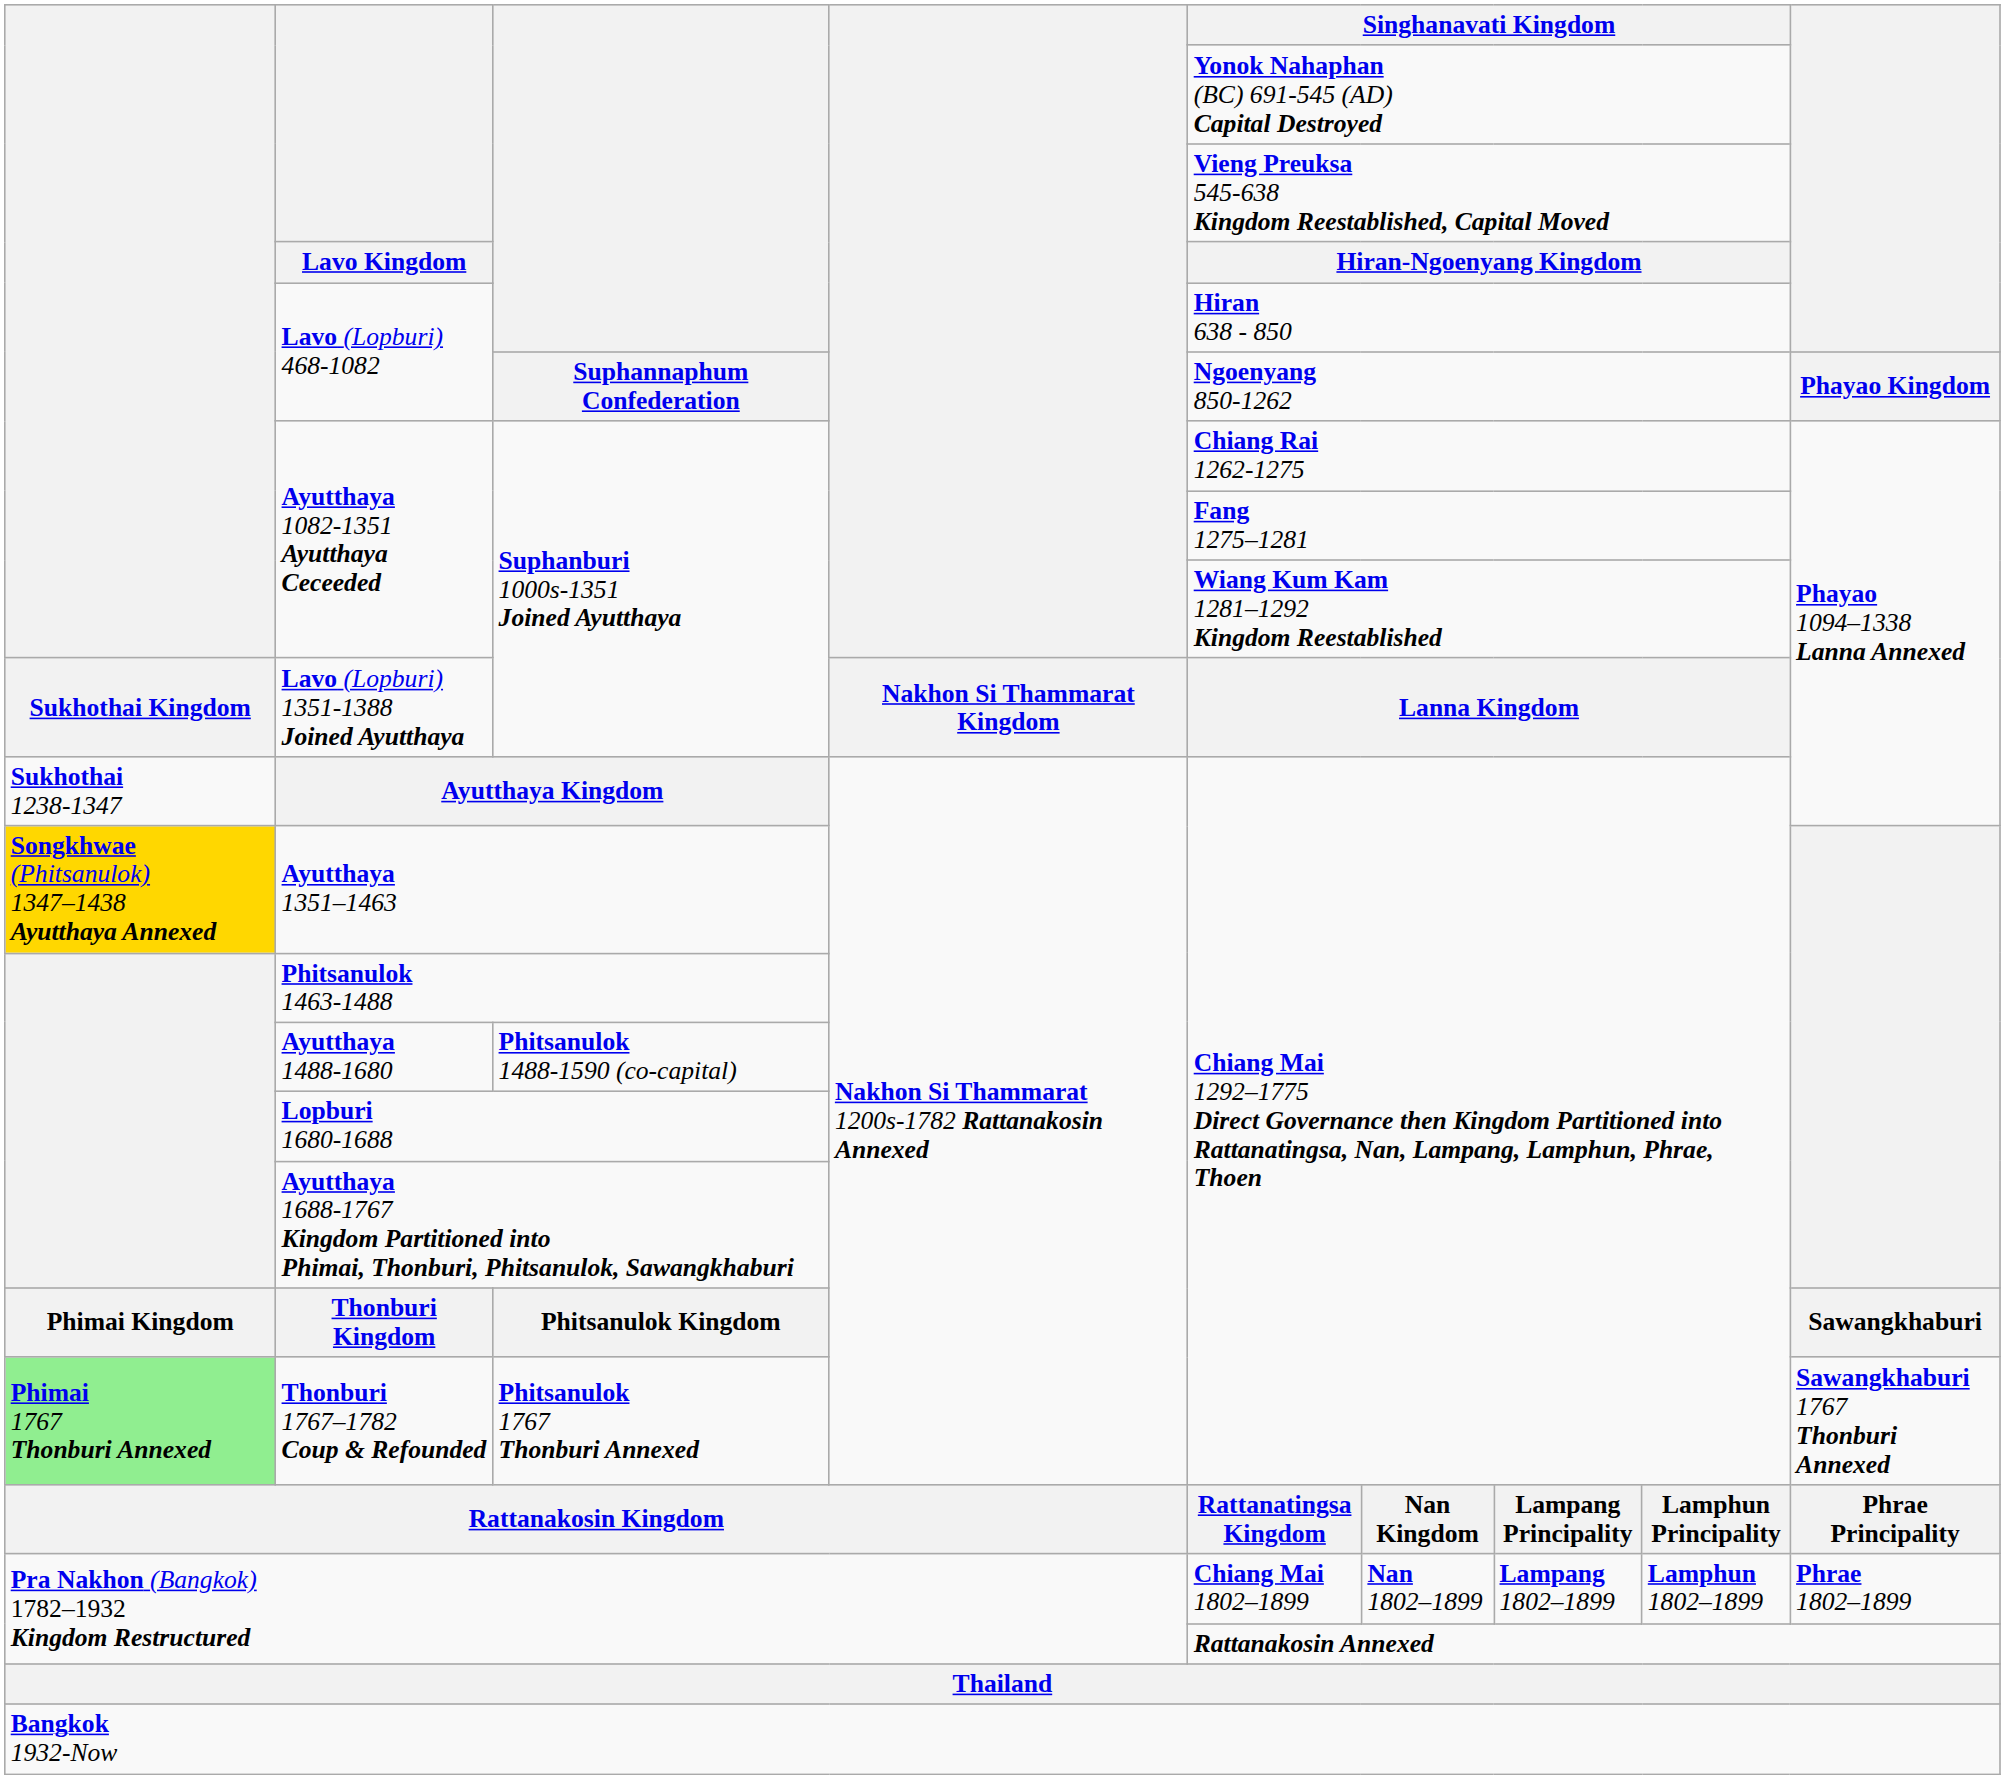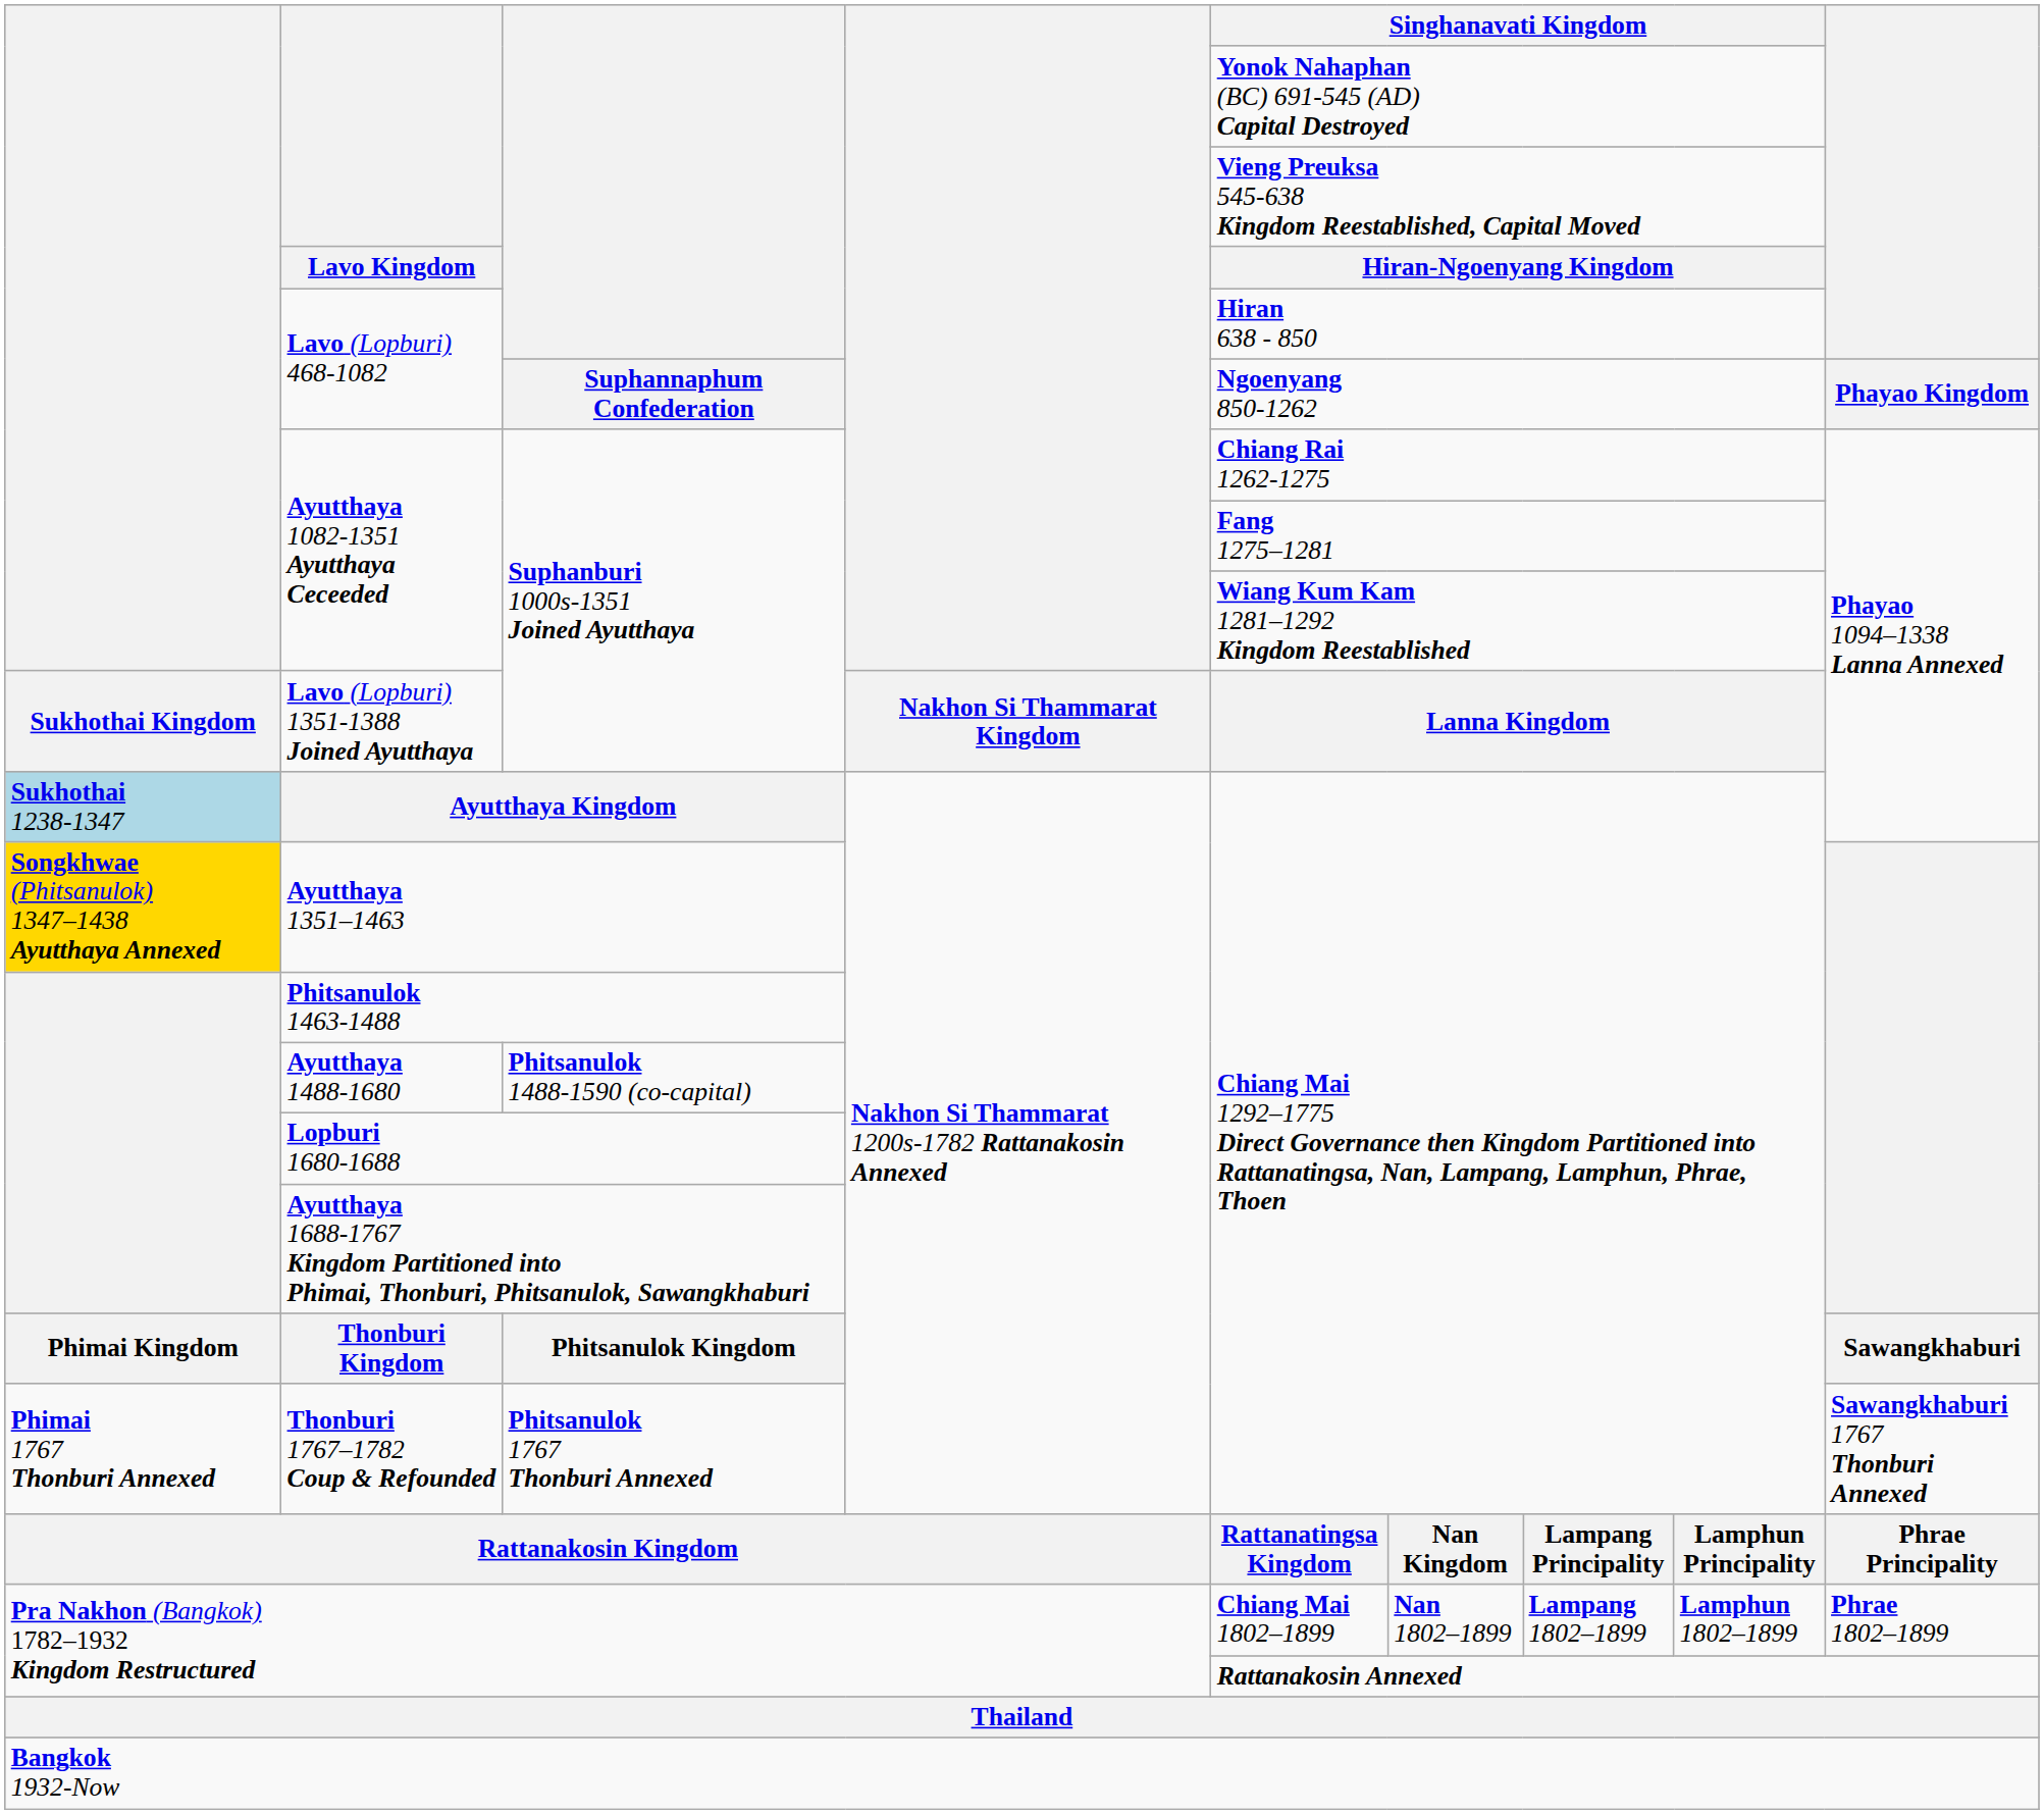Ayutthaya Kingdom | column 1: no background -> lightblue background
Thonburi 1767–1782 Coup & Refounded | column 1: lightgreen background -> no background
